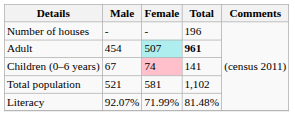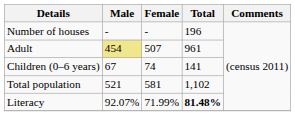Adult | Male: no background -> khaki background
Adult | Female: paleturquoise background -> no background
Adult | Total: bold -> normal
Children (0–6 years) | Female: pink background -> no background
Literacy | Total: normal -> bold
